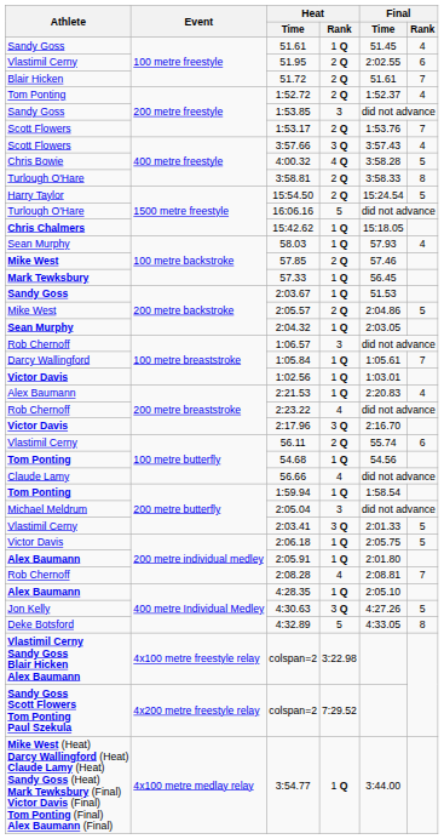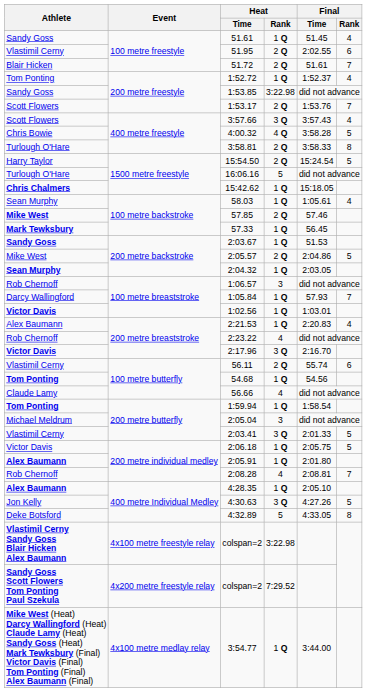1:52.72 | Heat / Rank: 2 Q -> 1 Q
1:53.85 | Heat / Rank: 3 -> 3:22.98
58.03 | Final / Time: 57.93 -> 1:05.61
1:05.84 | Final / Time: 1:05.61 -> 57.93
